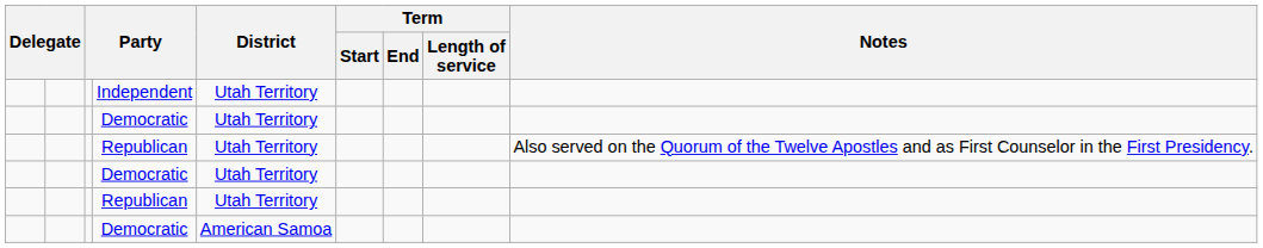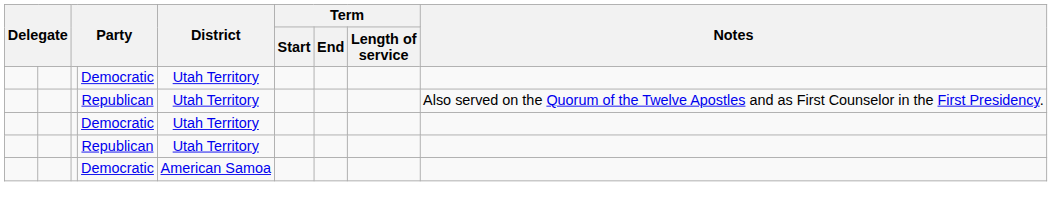- row: Independent | Utah Territory
